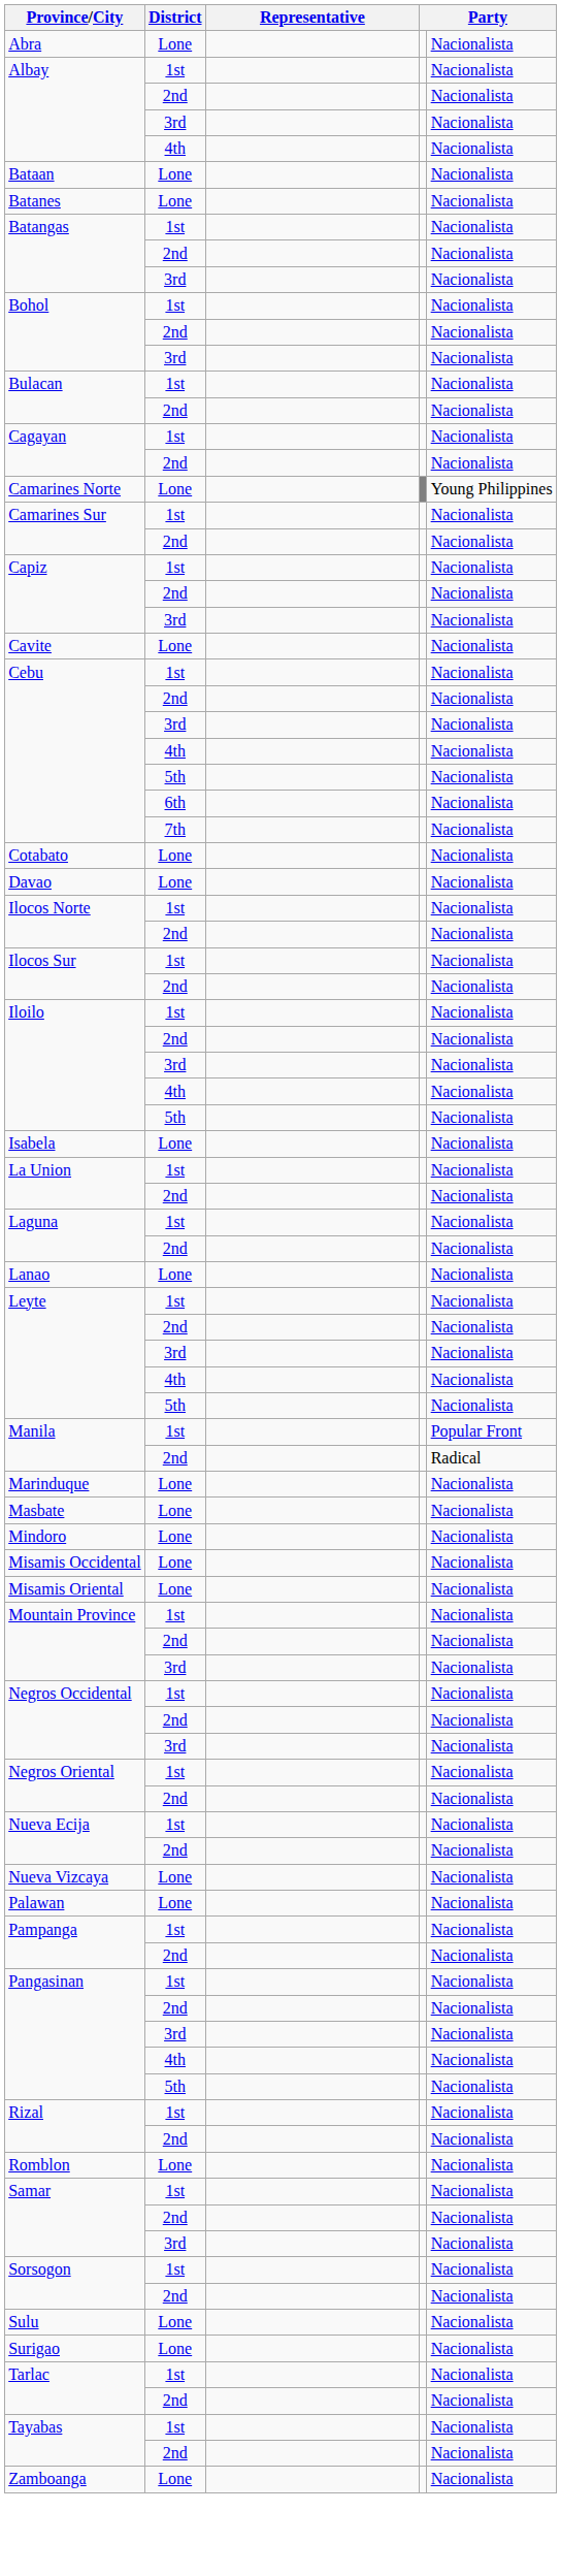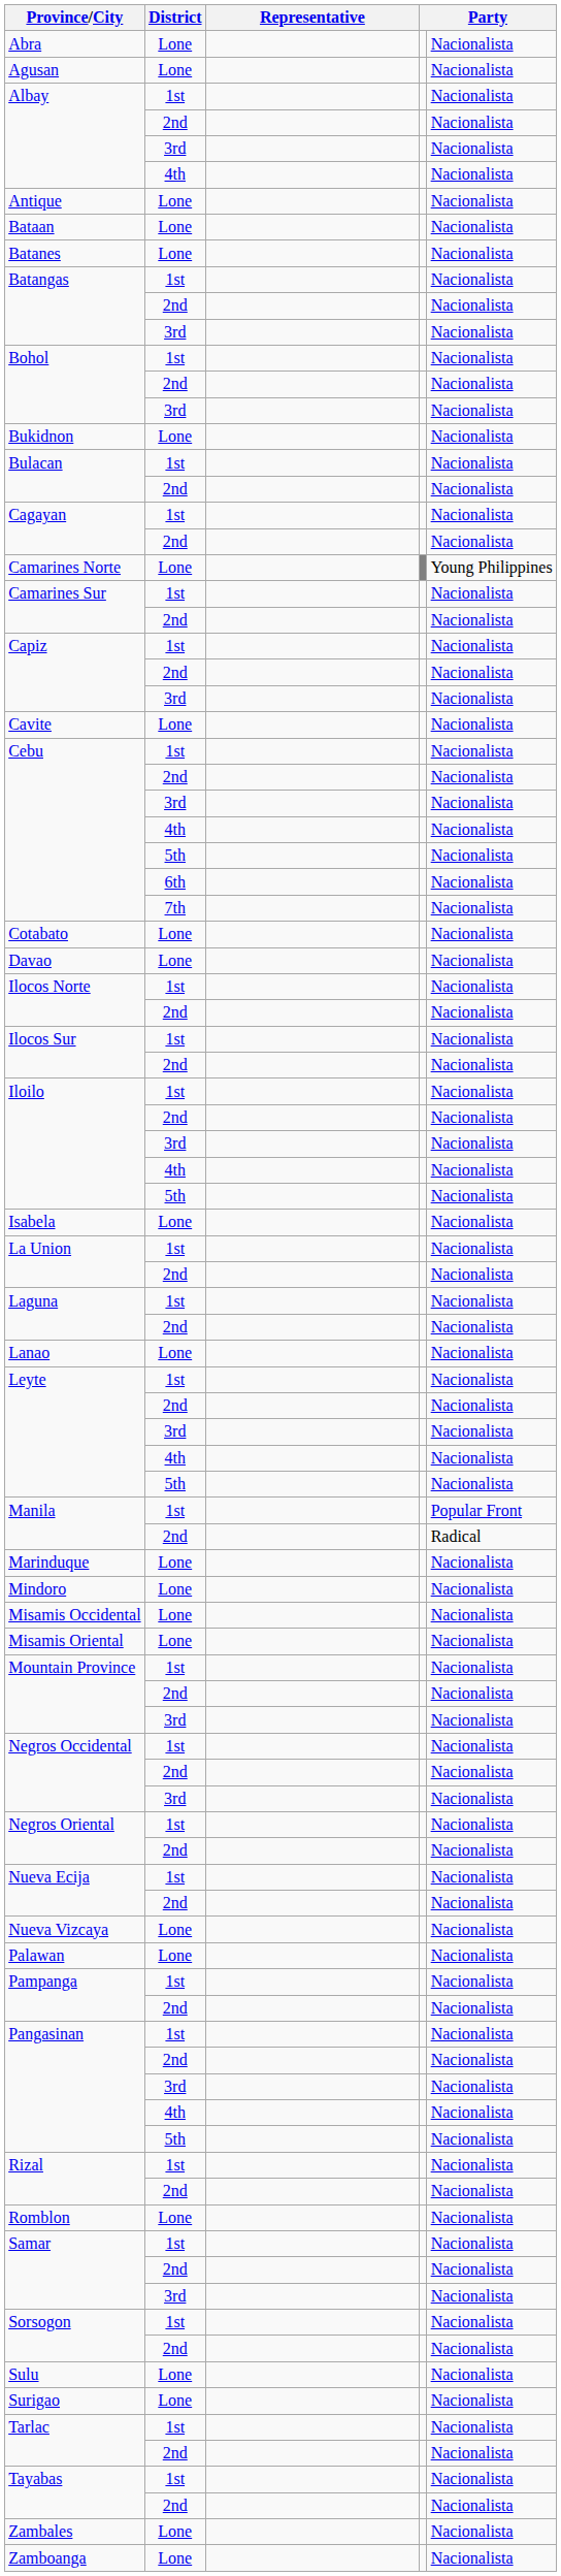+ row: Agusan | Lone | Nacionalista
+ row: Antique | Lone | Nacionalista
+ row: Bukidnon | Lone | Nacionalista
- row: Masbate | Lone | Nacionalista
+ row: Zambales | Lone | Nacionalista
